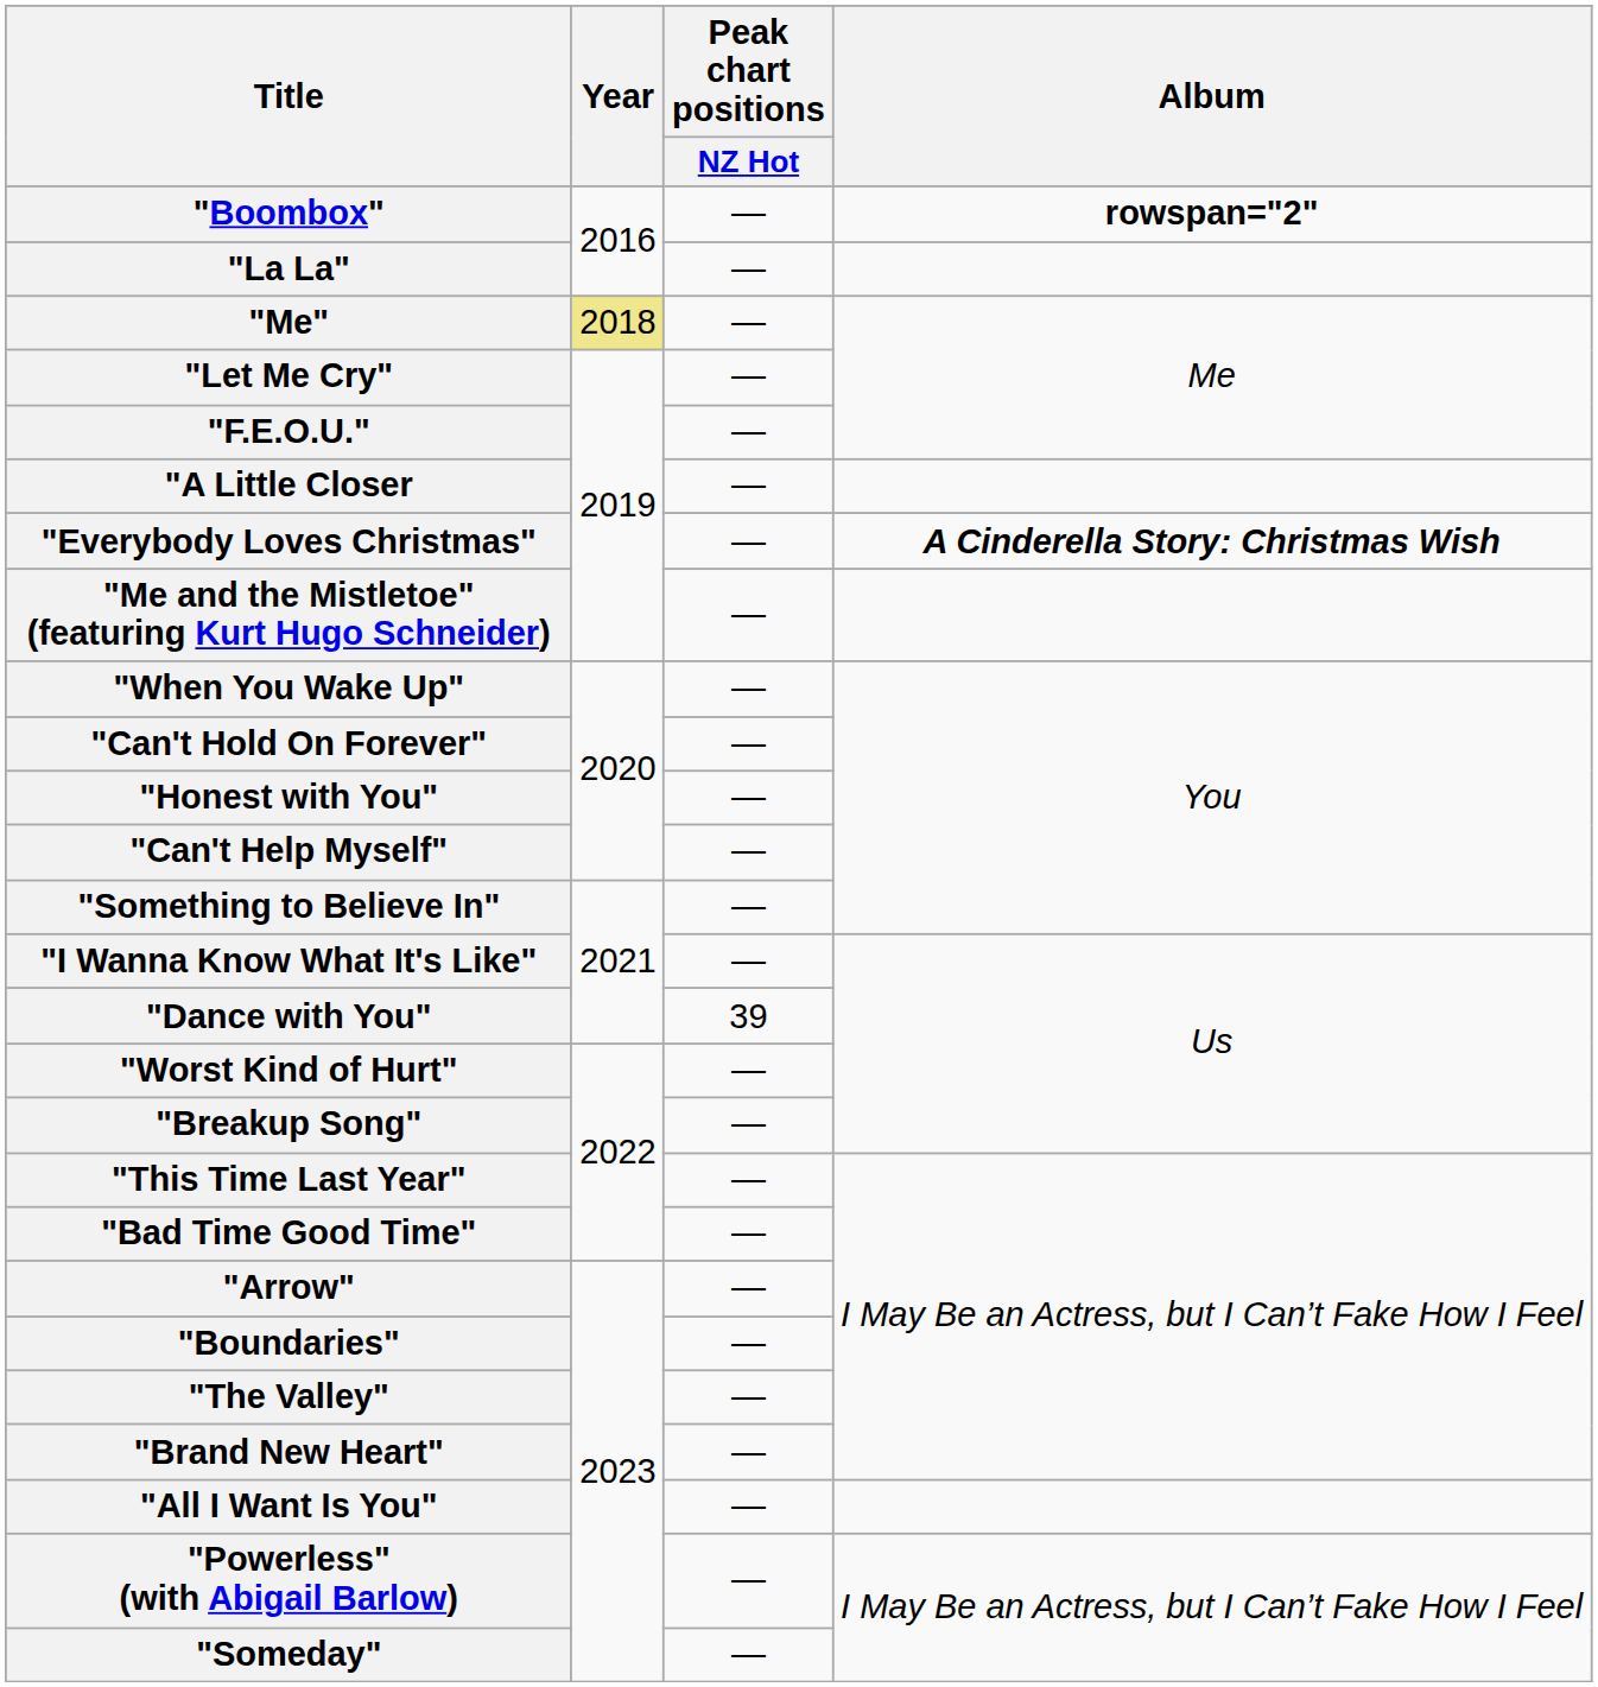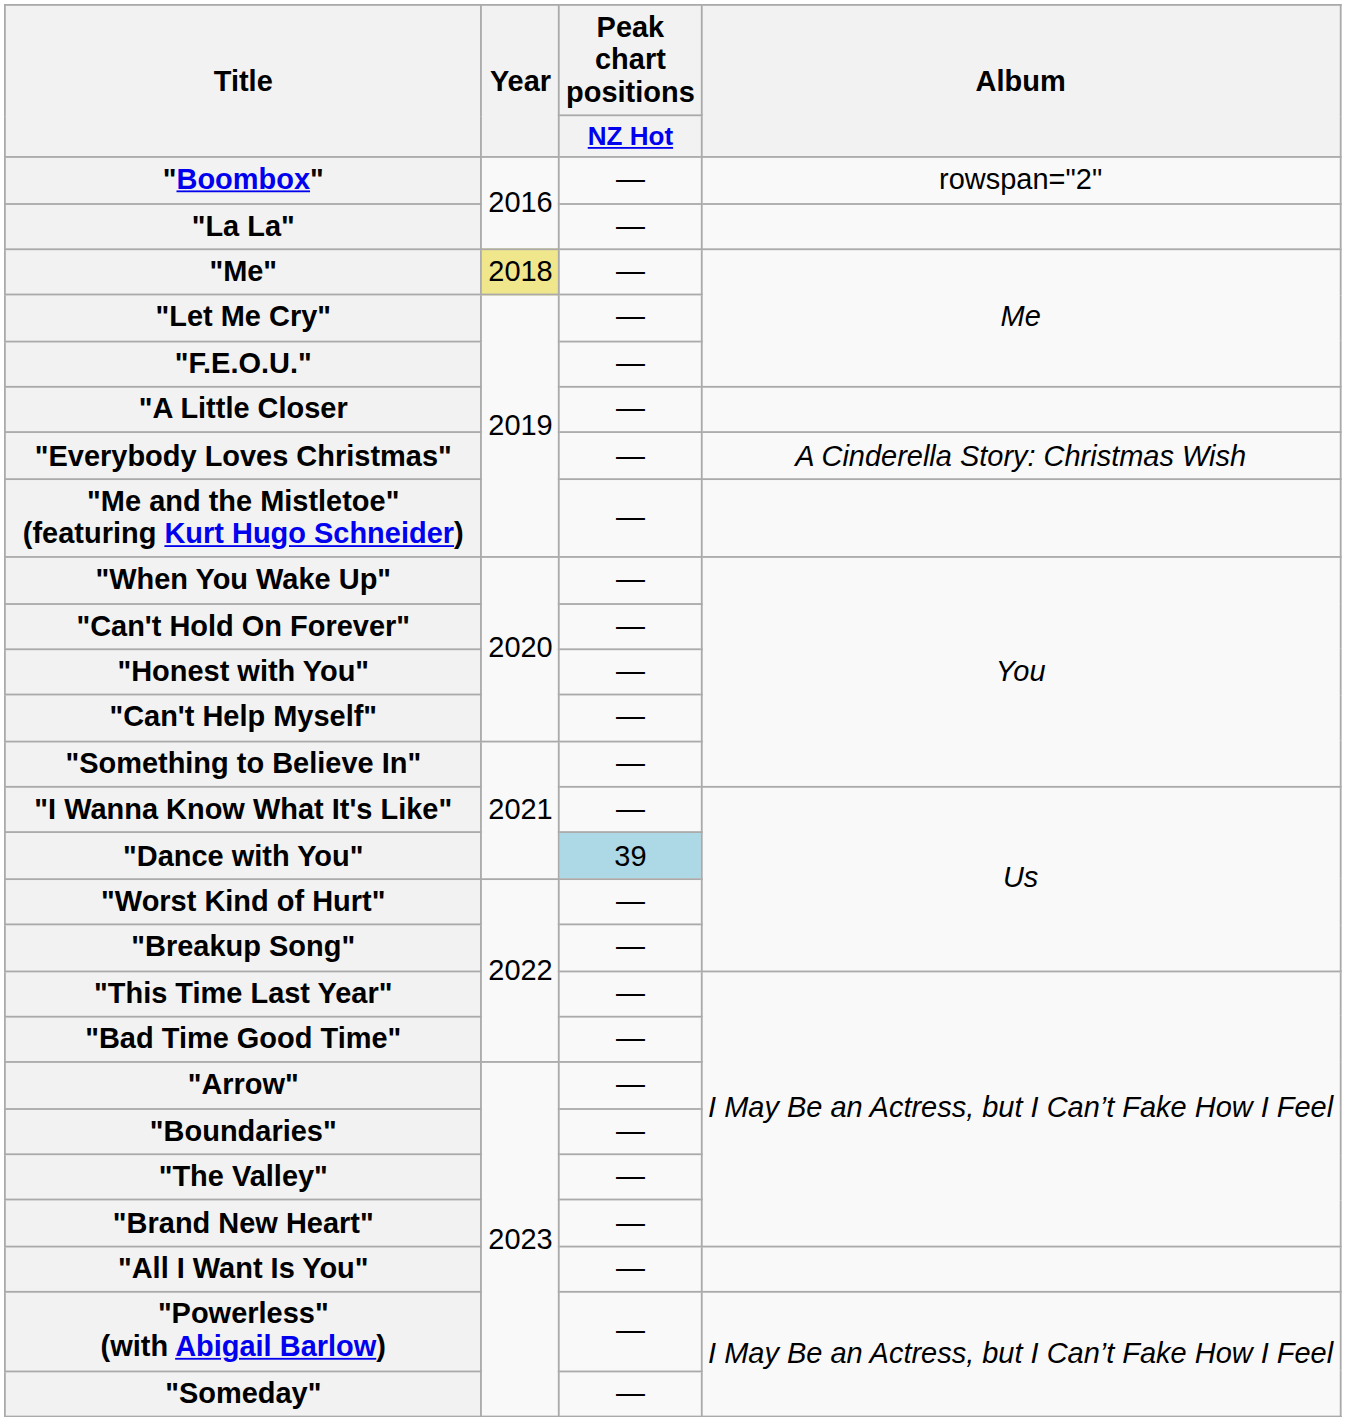"Boombox" | Album: bold -> normal
"Everybody Loves Christmas" | Album: bold -> normal
"Dance with You" | Peak chart positions / NZ Hot: no background -> lightblue background
